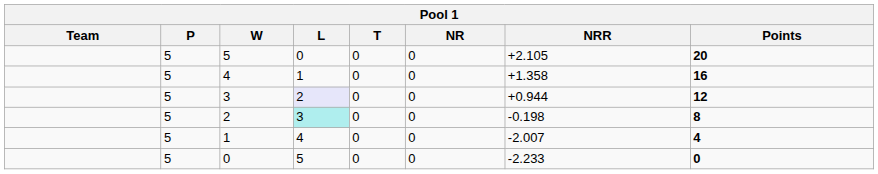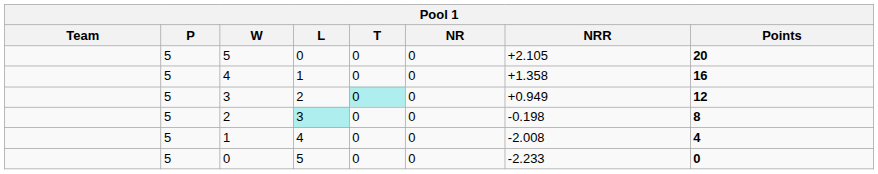row 5 | L: lavender background -> no background
row 5 | T: no background -> paleturquoise background
row 5 | NRR: +0.944 -> +0.949
row 7 | NRR: -2.007 -> -2.008
